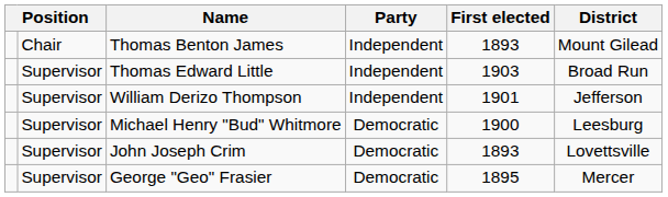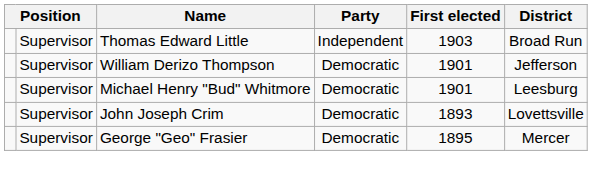- row: Chair | Thomas Benton James | Independent | 1893 | Mount Gilead
William Derizo Thompson | Party: Independent -> Democratic
Michael Henry "Bud" Whitmore | First elected: 1900 -> 1901
